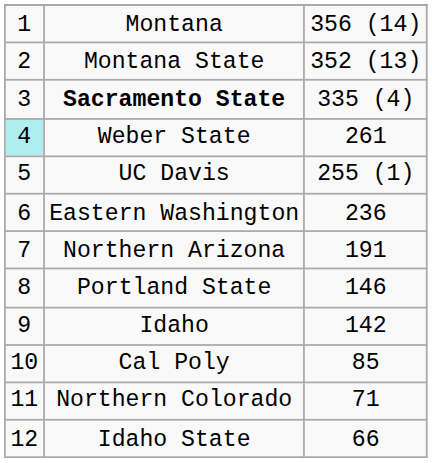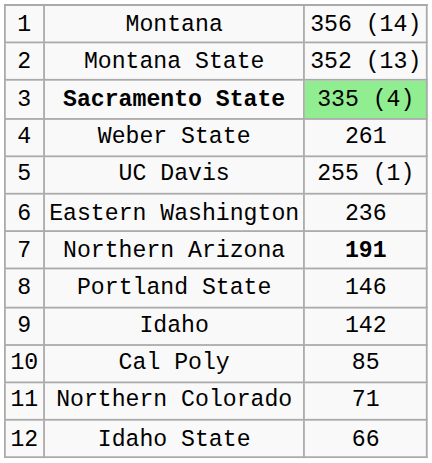Sacramento State | column 3: no background -> lightgreen background
Weber State | column 1: paleturquoise background -> no background
Northern Arizona | column 3: normal -> bold
